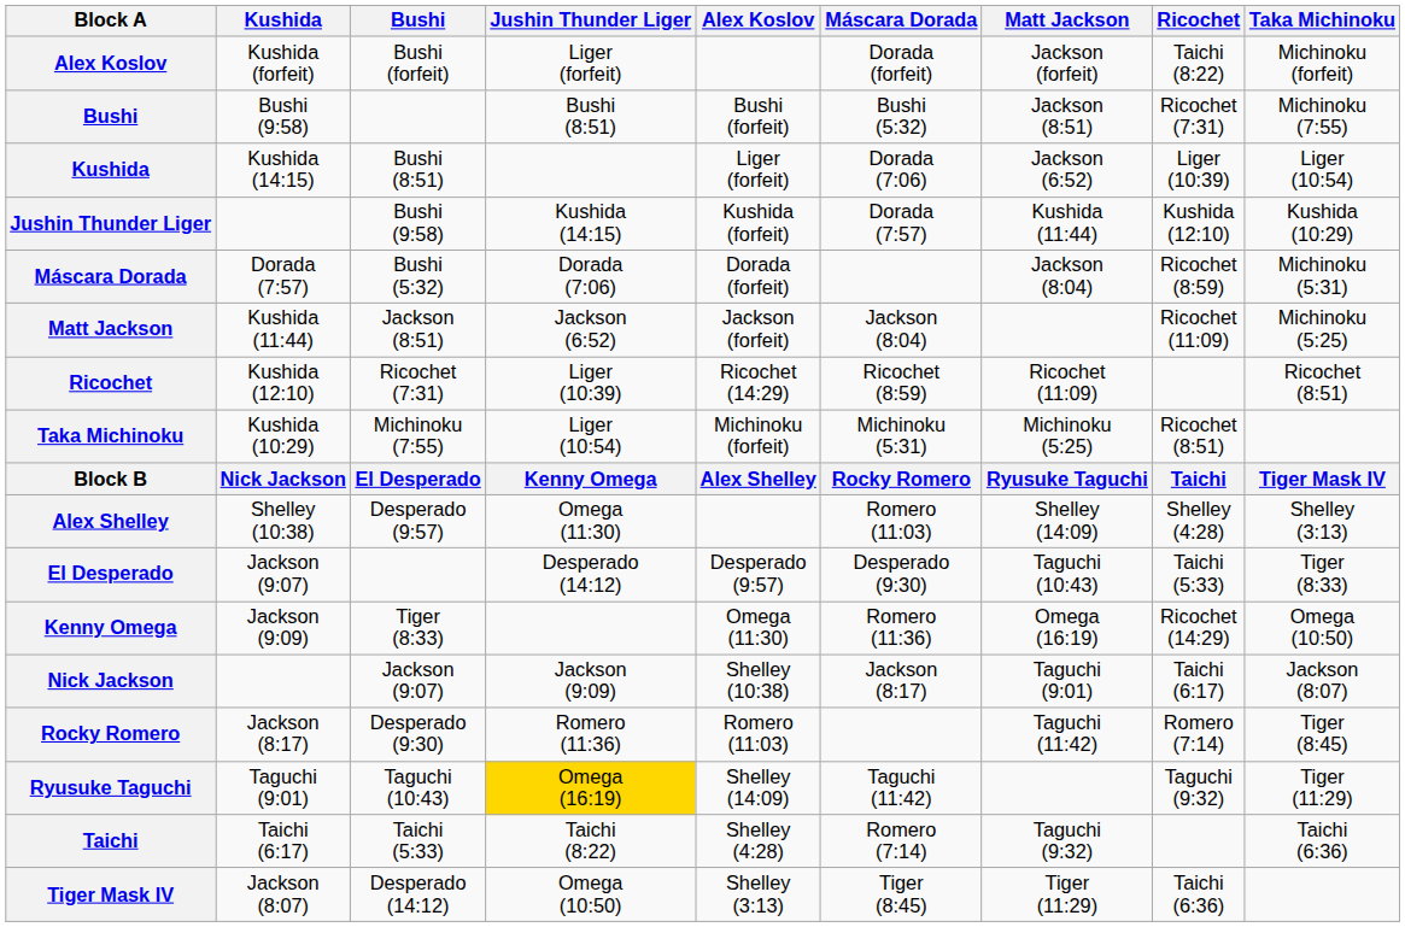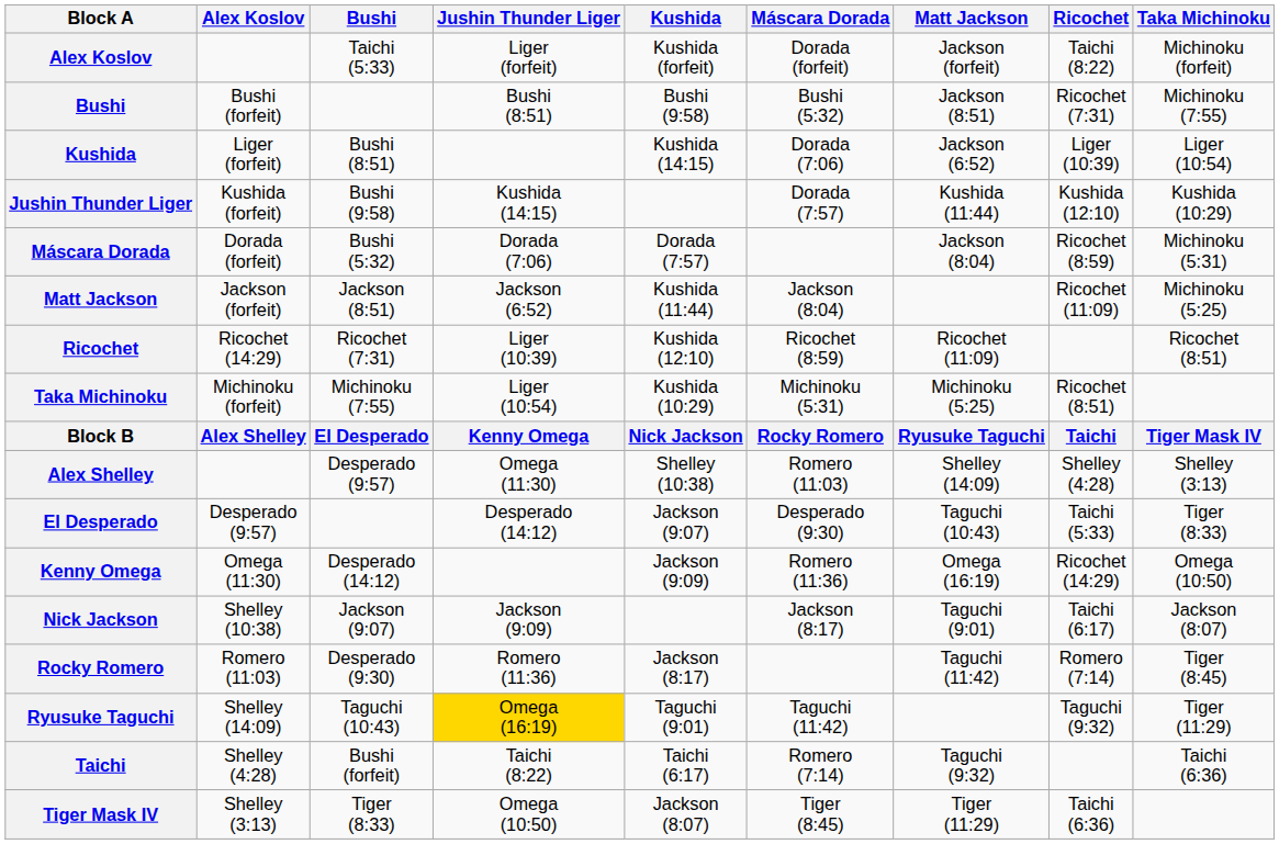columns swapped: Alex Koslov <-> Kushida
row 2 | Bushi: Bushi (forfeit) -> Taichi (5:33)
row 13 | Bushi: Tiger (8:33) -> Desperado (14:12)
row 17 | Bushi: Taichi (5:33) -> Bushi (forfeit)
row 18 | Bushi: Desperado (14:12) -> Tiger (8:33)
